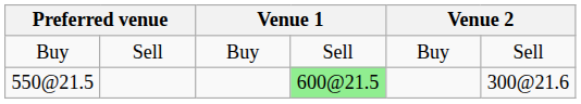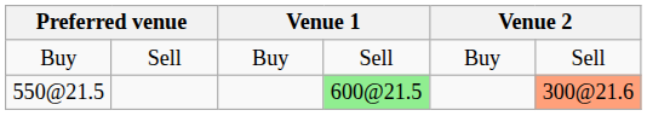550@21.5 | column 6: no background -> lightsalmon background
